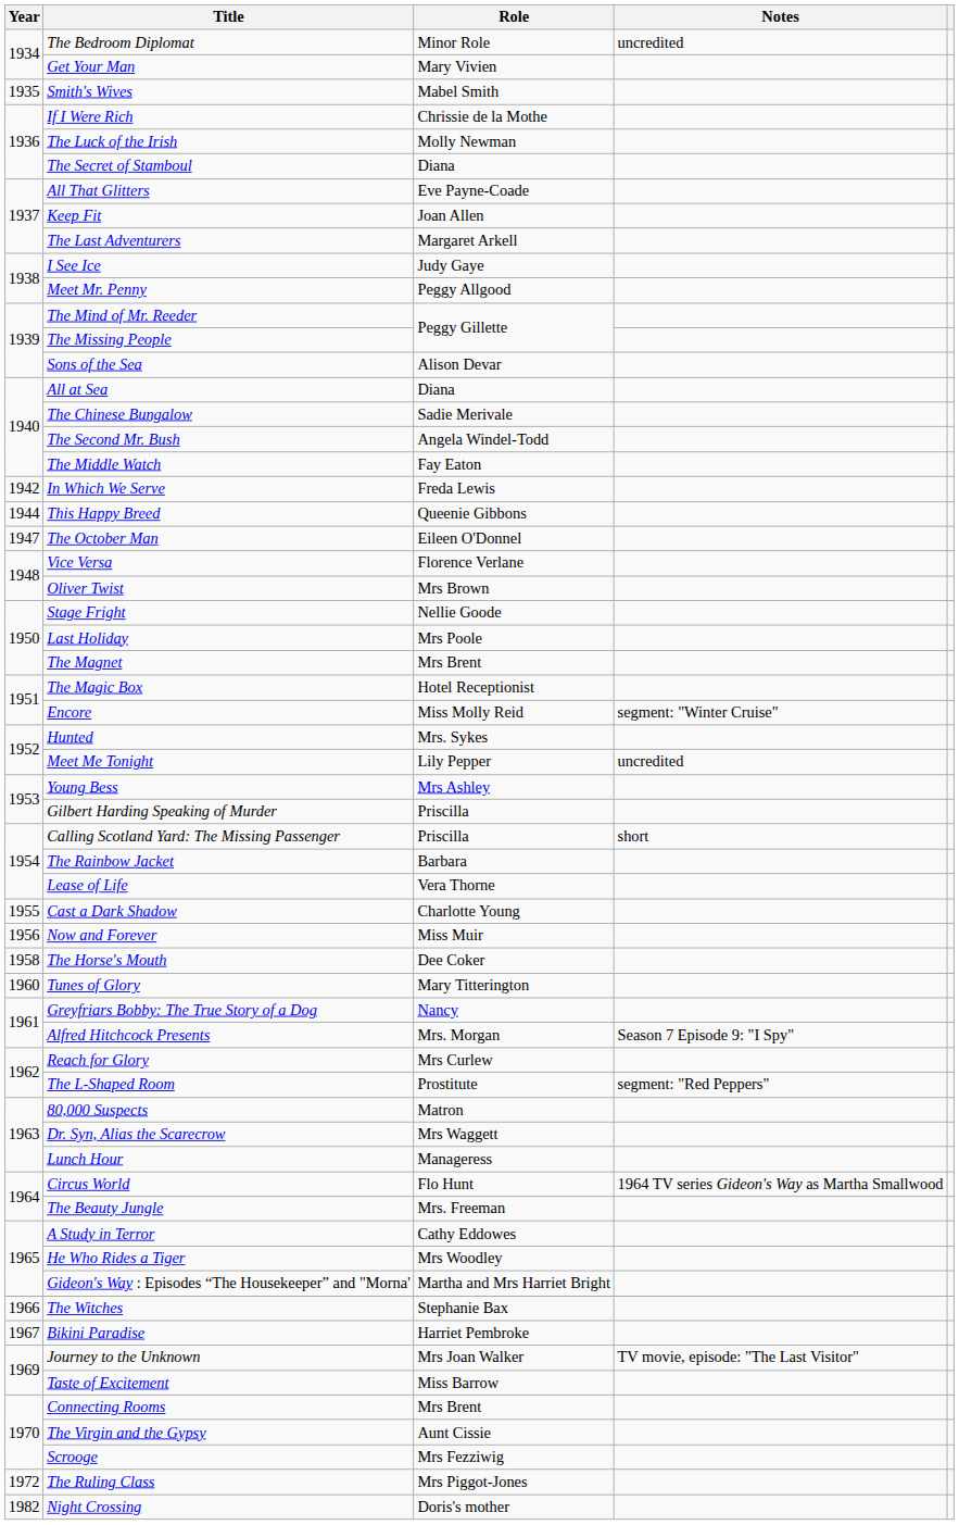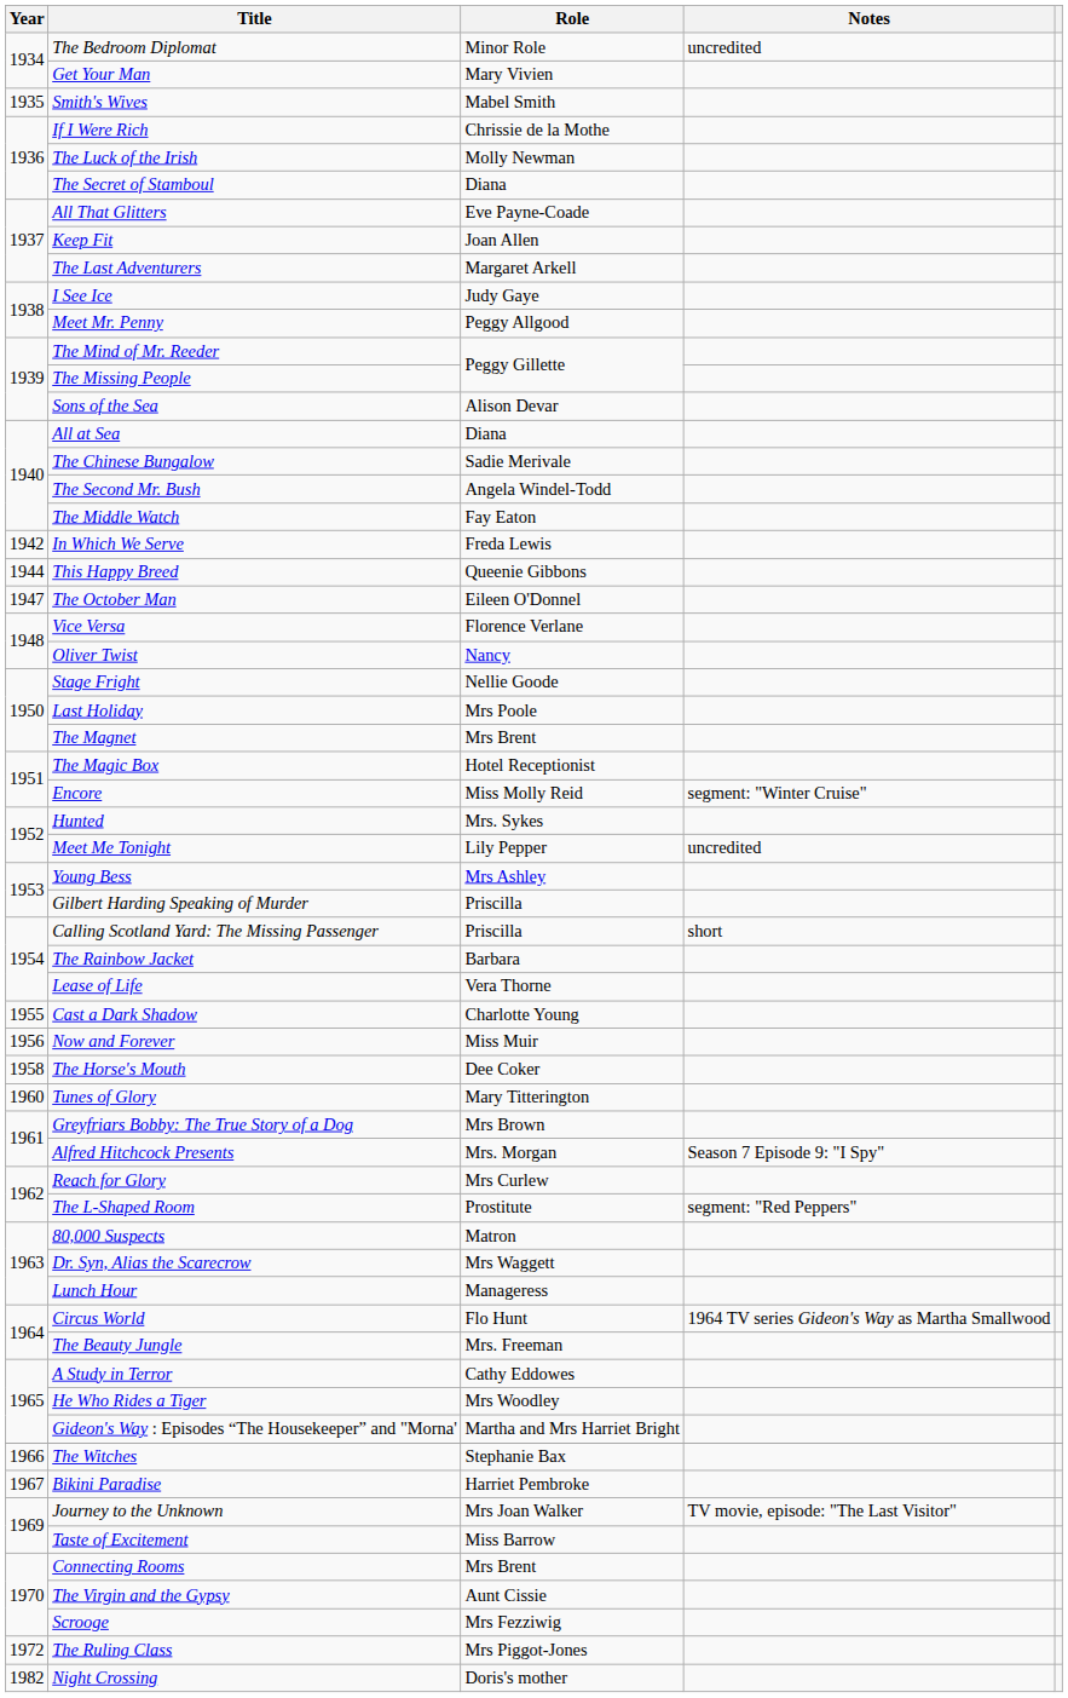Oliver Twist | Role: Mrs Brown -> Nancy
Greyfriars Bobby: The True Story of a Dog | Role: Nancy -> Mrs Brown
